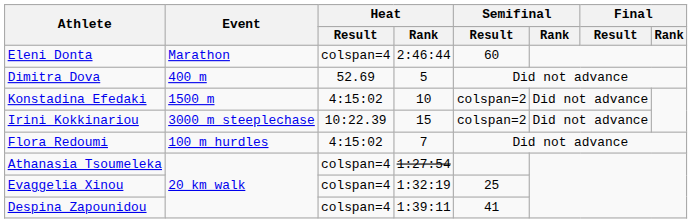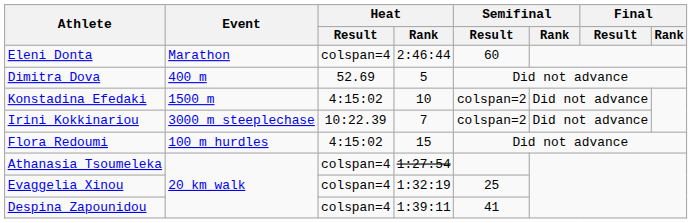Irini Kokkinariou | Heat / Rank: 15 -> 7
Flora Redoumi | Heat / Rank: 7 -> 15
